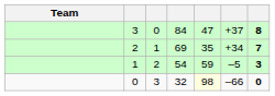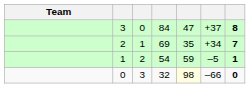row 4 | column 7: 3 -> 1
